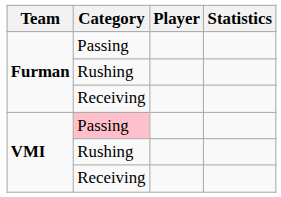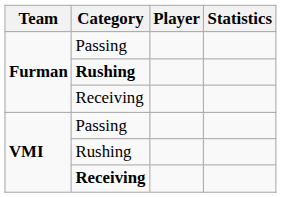Furman / Rushing | Category: normal -> bold
VMI / Passing | Category: pink background -> no background
VMI / Receiving | Category: normal -> bold
